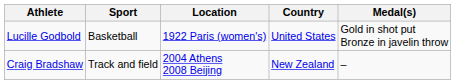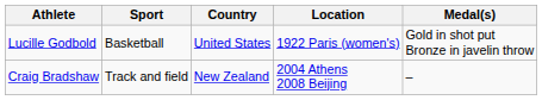columns swapped: Location <-> Country
